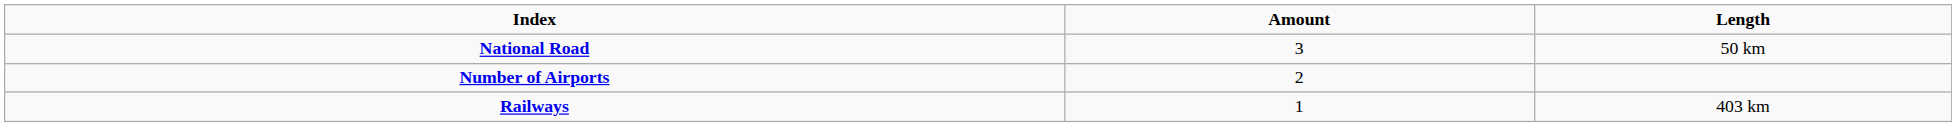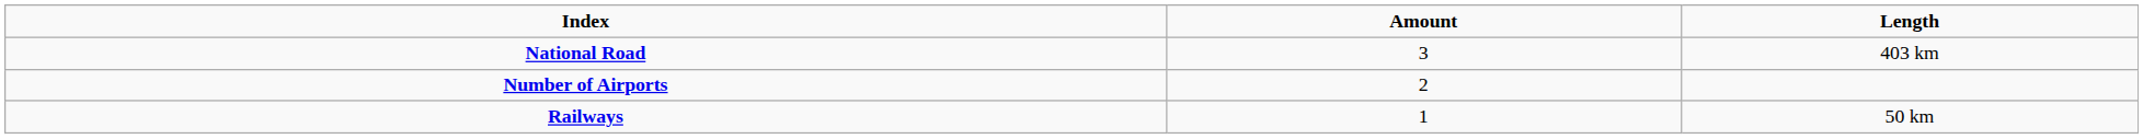National Road | Length: 50 km -> 403 km
Railways | Length: 403 km -> 50 km
